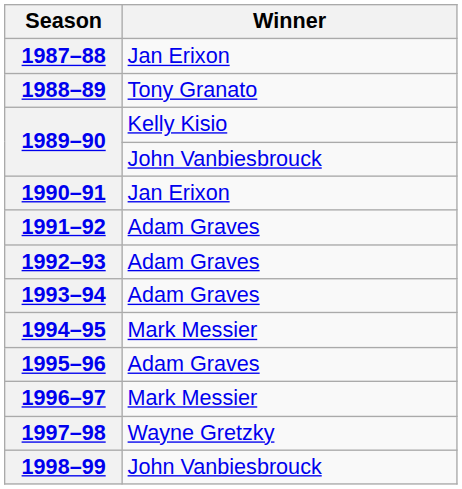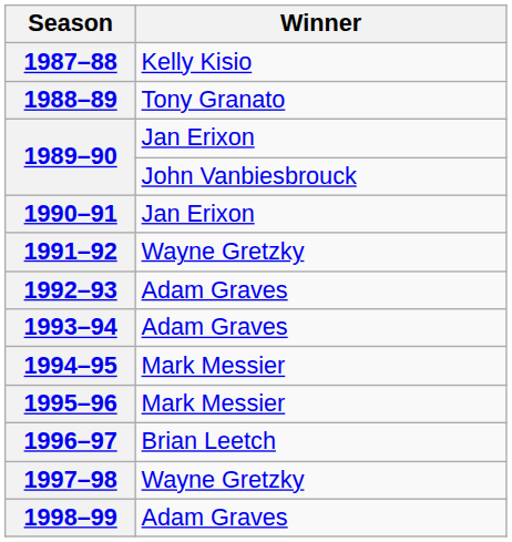row 2 | Winner: Jan Erixon -> Kelly Kisio
row 4 | Winner: Kelly Kisio -> Jan Erixon
row 7 | Winner: Adam Graves -> Wayne Gretzky
row 11 | Winner: Adam Graves -> Mark Messier
row 12 | Winner: Mark Messier -> Brian Leetch
row 14 | Winner: John Vanbiesbrouck -> Adam Graves
